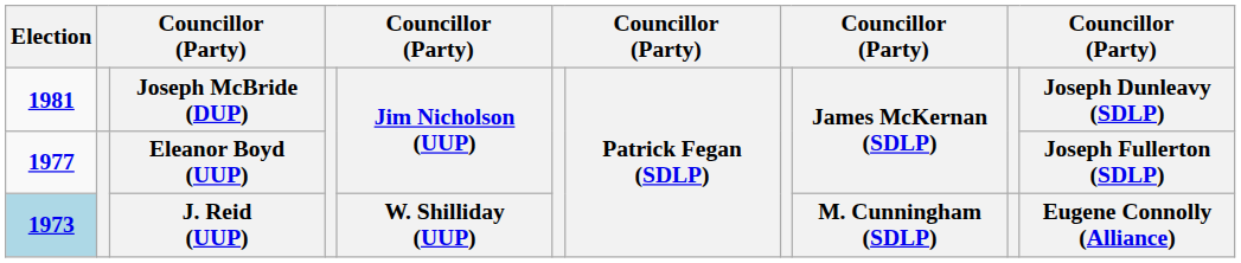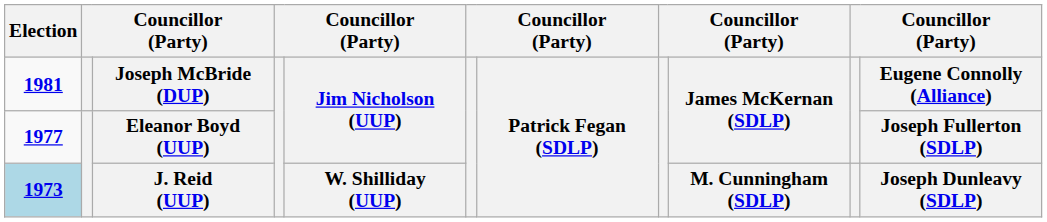Joseph McBride (DUP) | column 11: Joseph Dunleavy (SDLP) -> Eugene Connolly (Alliance)
J. Reid (UUP) | column 11: Eugene Connolly (Alliance) -> Joseph Dunleavy (SDLP)
